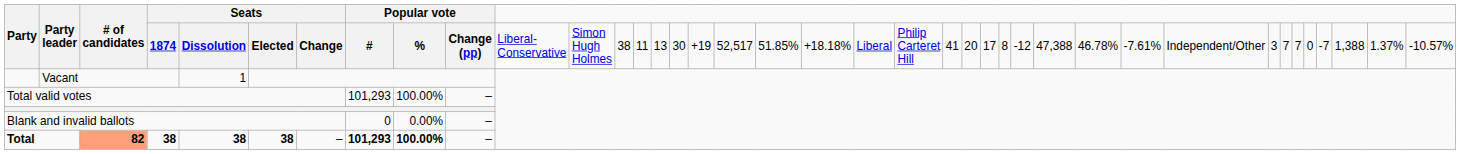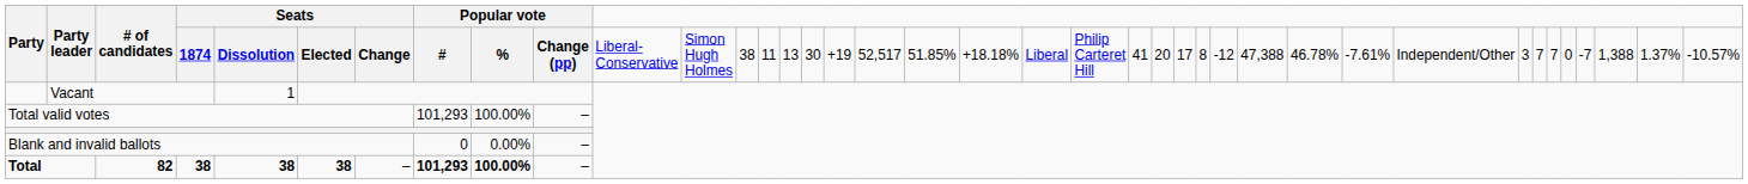Total | # of candidates: lightsalmon background -> no background
